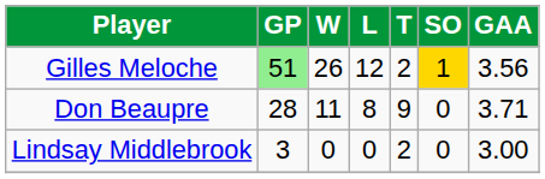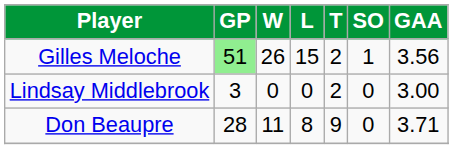Gilles Meloche | L: 12 -> 15
Gilles Meloche | SO: gold background -> no background
rows swapped: Don Beaupre <-> Lindsay Middlebrook
